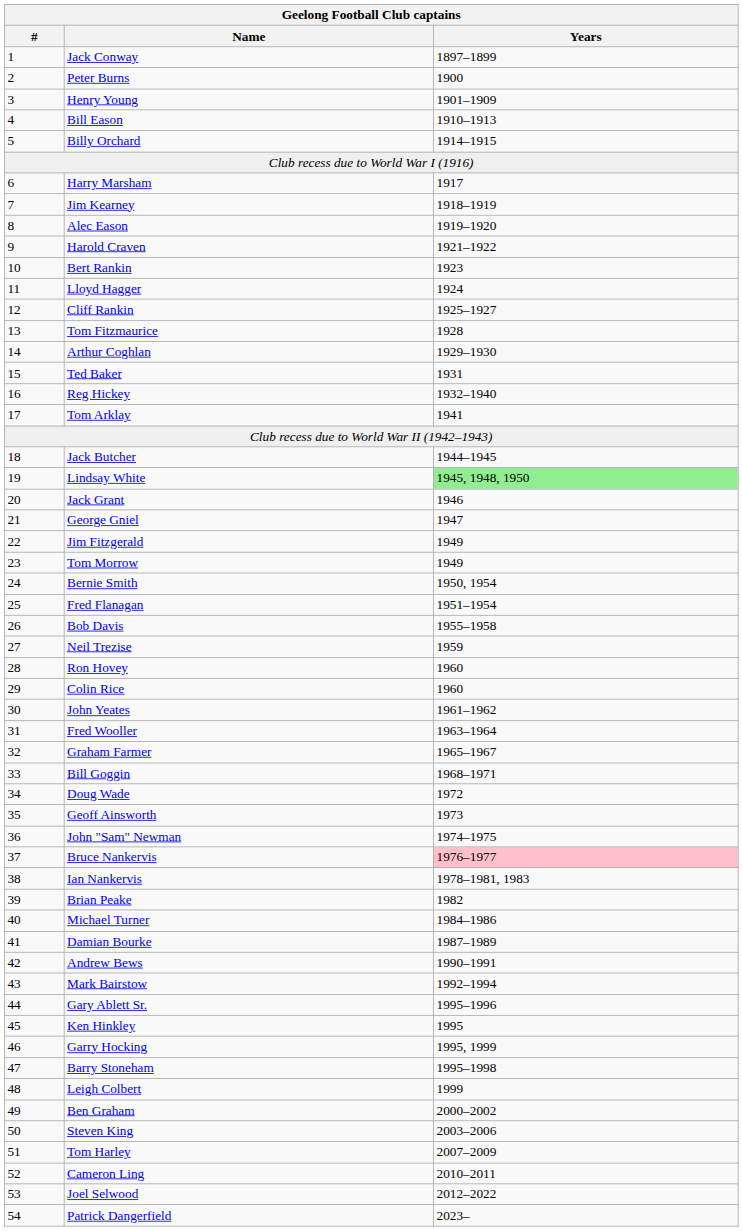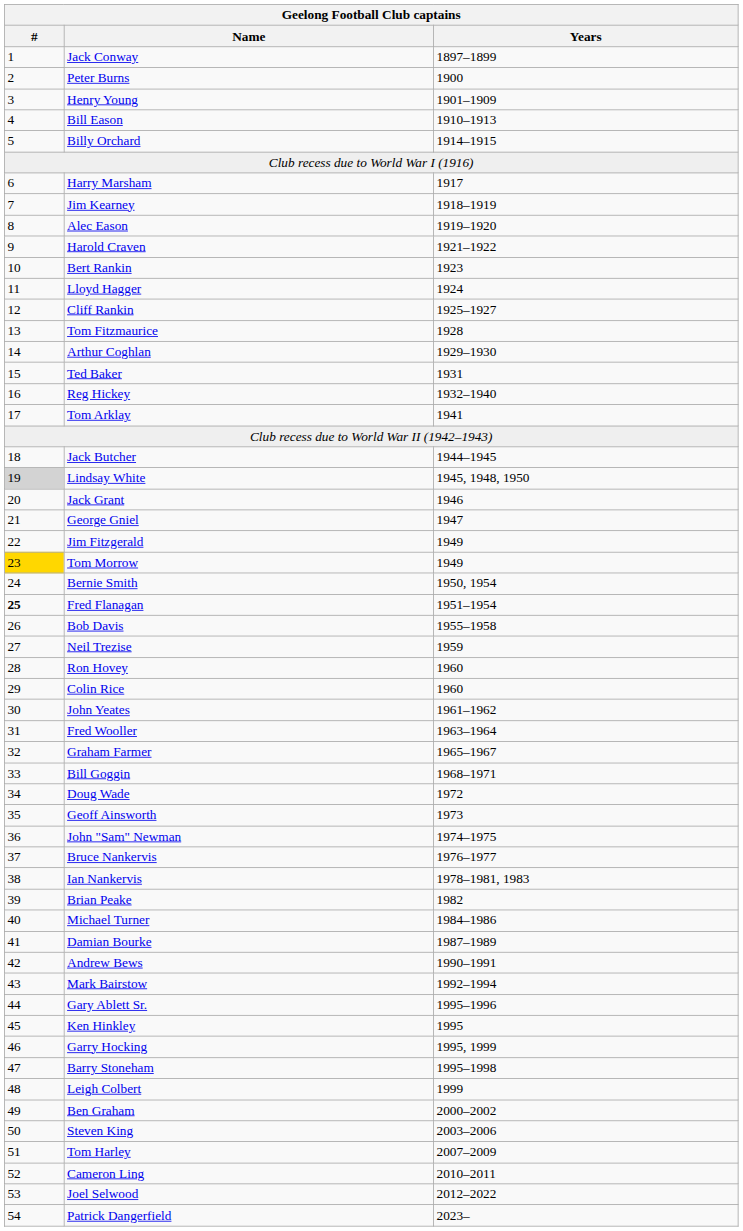Lindsay White | #: no background -> lightgrey background
Lindsay White | Years: lightgreen background -> no background
Tom Morrow | #: no background -> gold background
Fred Flanagan | #: normal -> bold
Bruce Nankervis | Years: pink background -> no background
